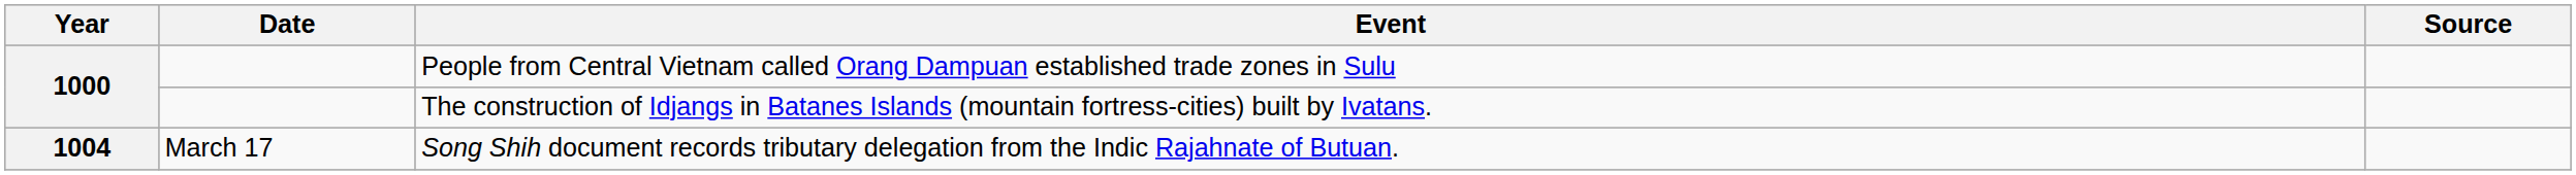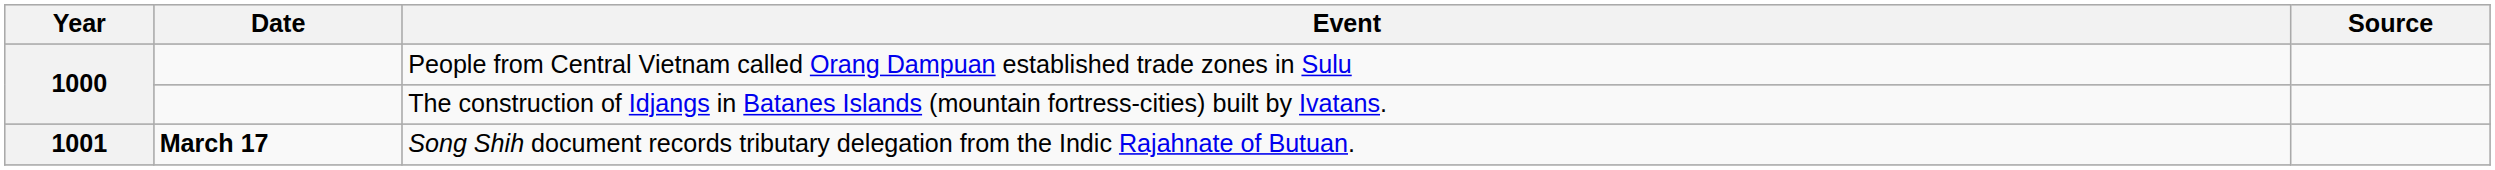row 4 | Year: 1004 -> 1001
row 4 | Date: normal -> bold
